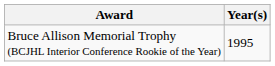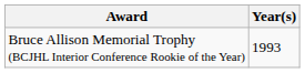row 2 | Year(s): 1995 -> 1993
